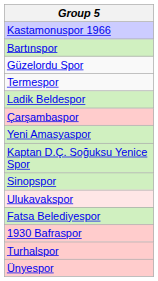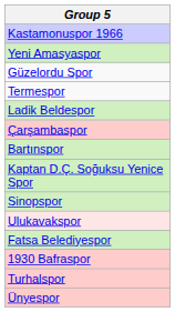row 3 | column 1: Bartınspor -> Yeni Amasyaspor
row 8 | column 1: Yeni Amasyaspor -> Bartınspor
